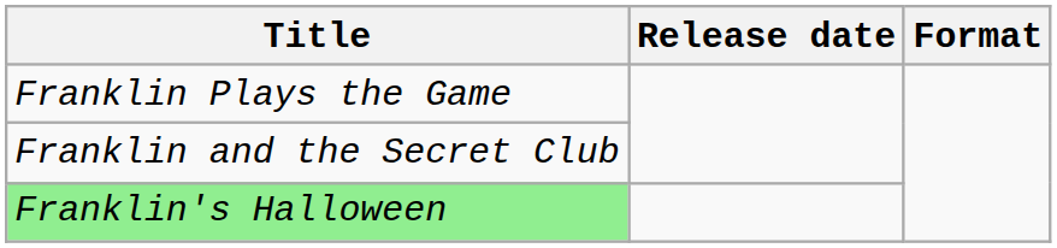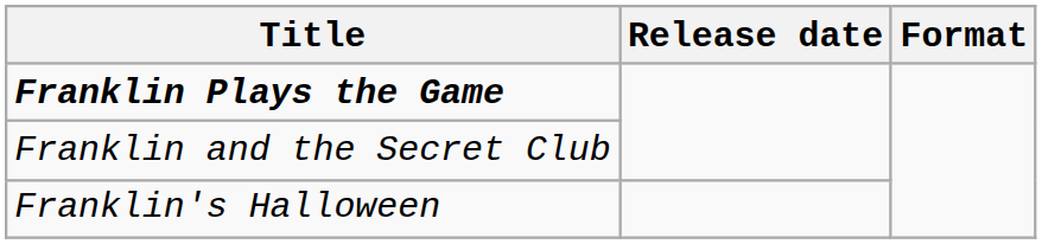Franklin Plays the Game | Title: normal -> bold
Franklin's Halloween | Title: lightgreen background -> no background
